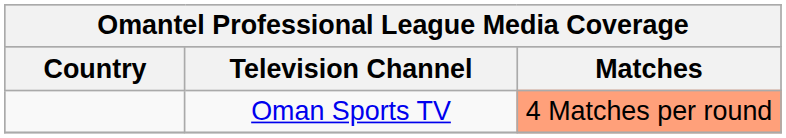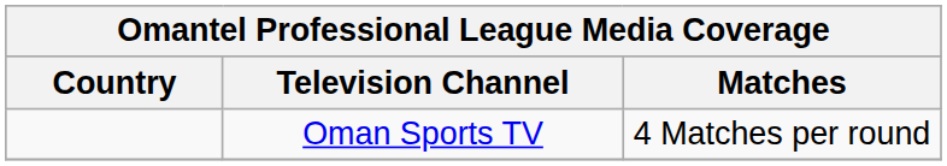Oman Sports TV | Matches: lightsalmon background -> no background
